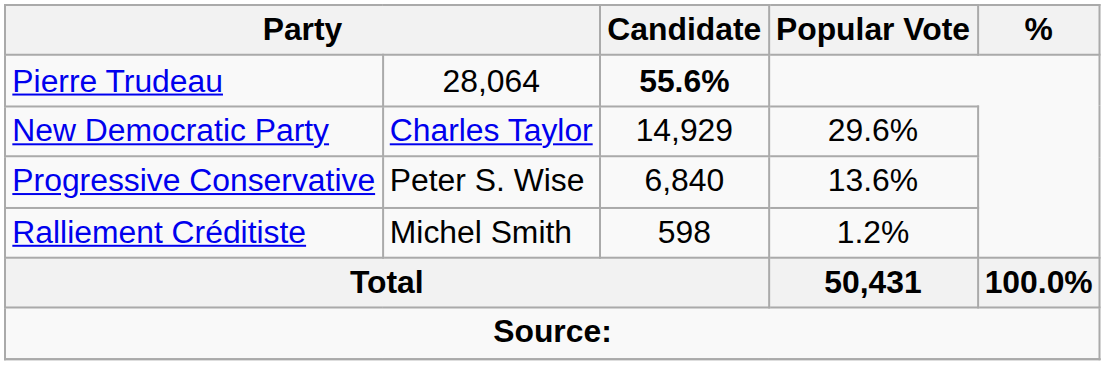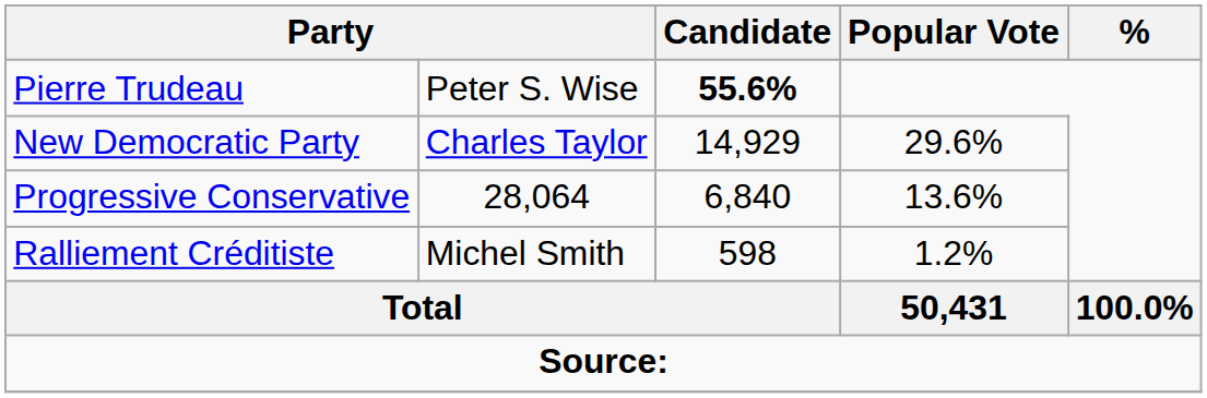Pierre Trudeau | column 2: 28,064 -> Peter S. Wise
Progressive Conservative | column 2: Peter S. Wise -> 28,064
